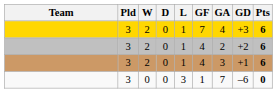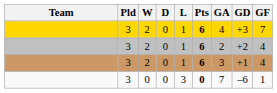columns swapped: GF <-> Pts
